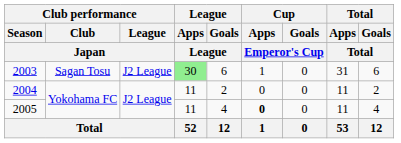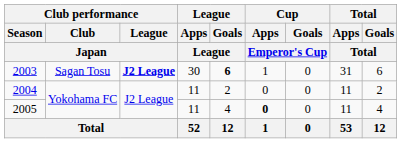2003 | Club performance / League / Japan: normal -> bold
2003 | League / Apps / League: lightgreen background -> no background
2003 | League / Goals / League: normal -> bold
